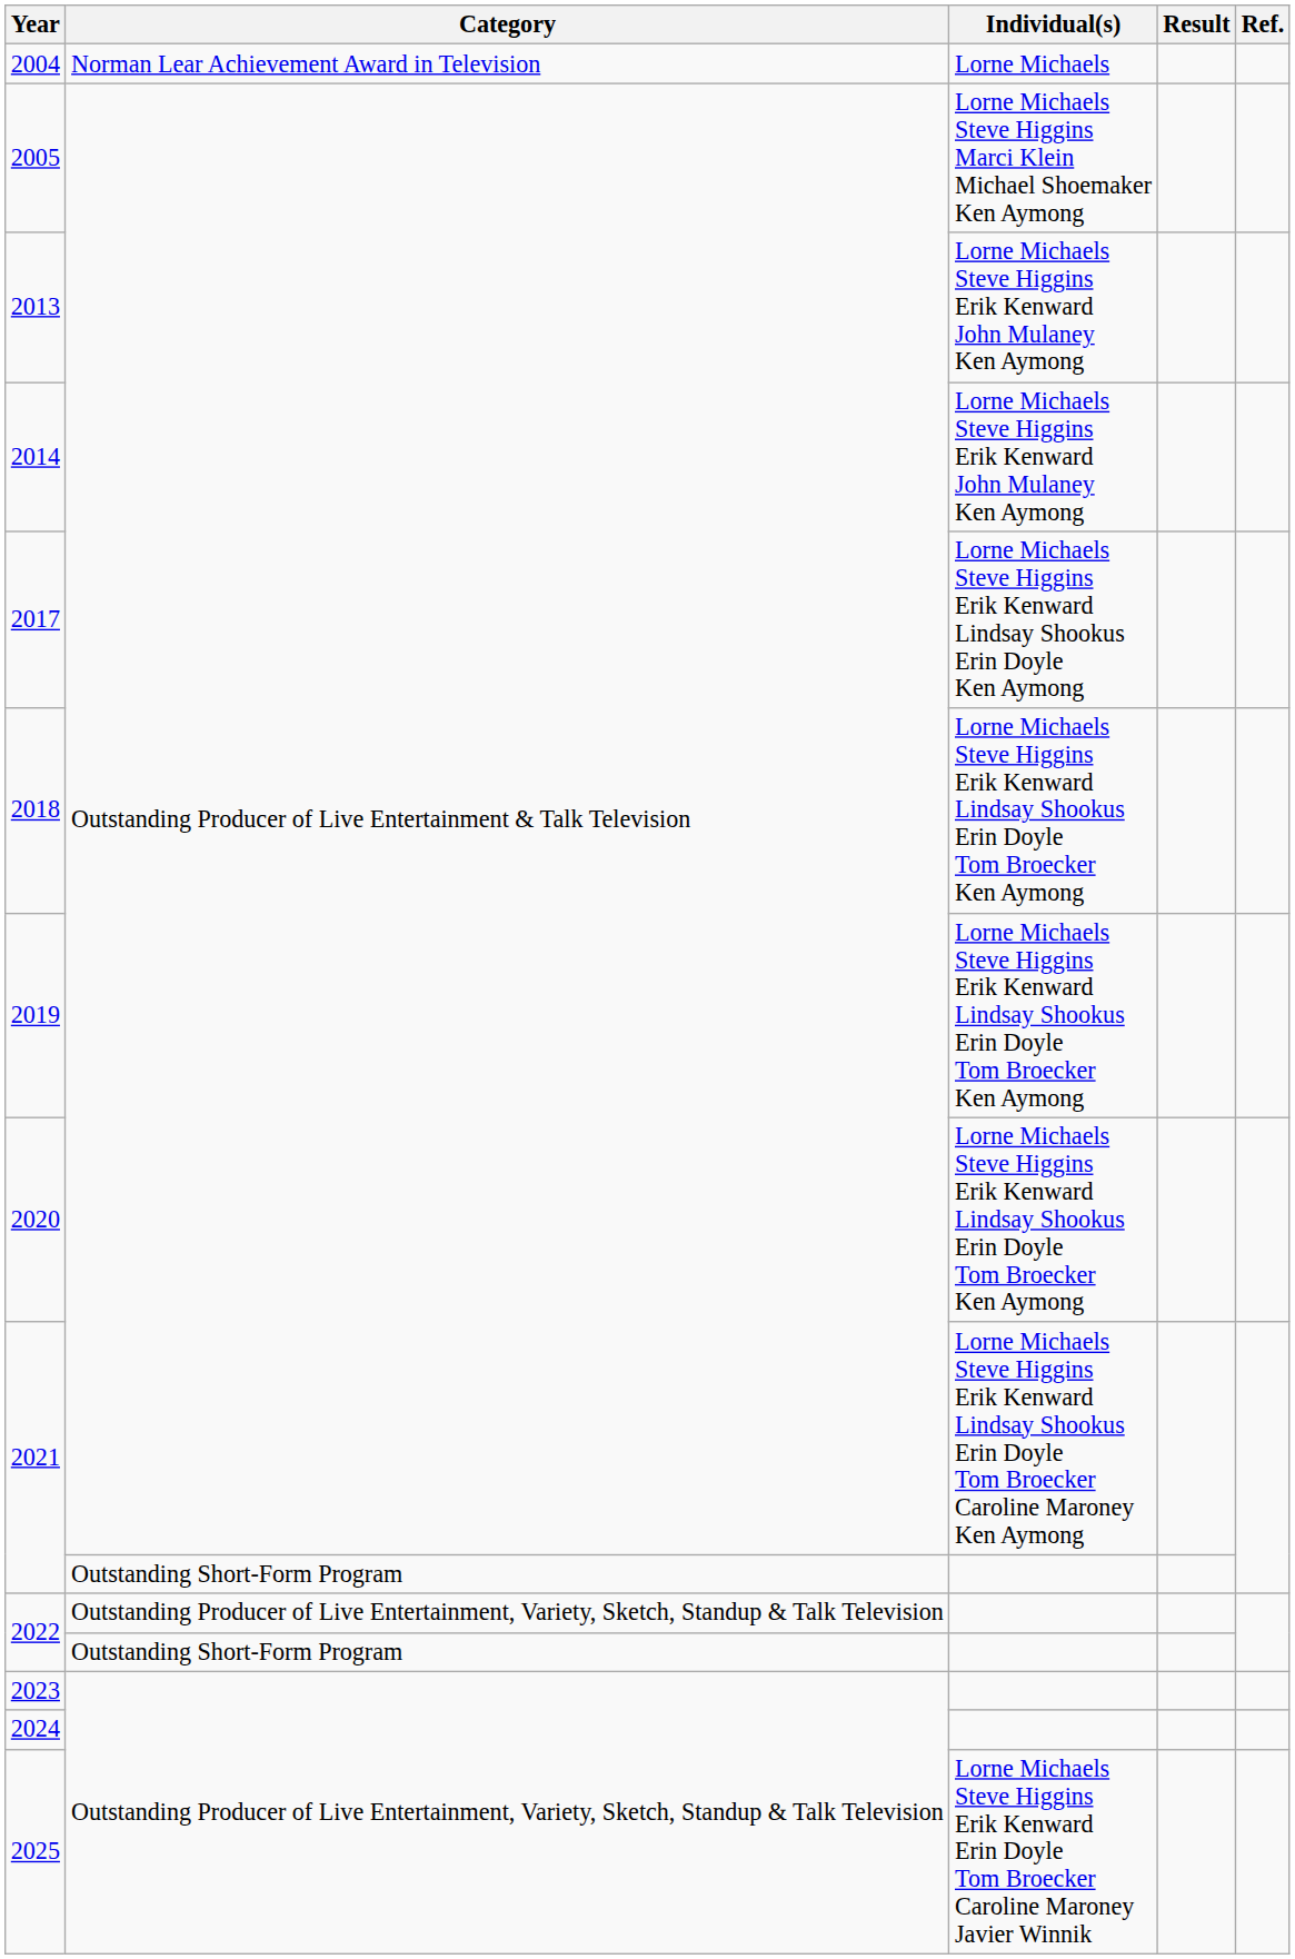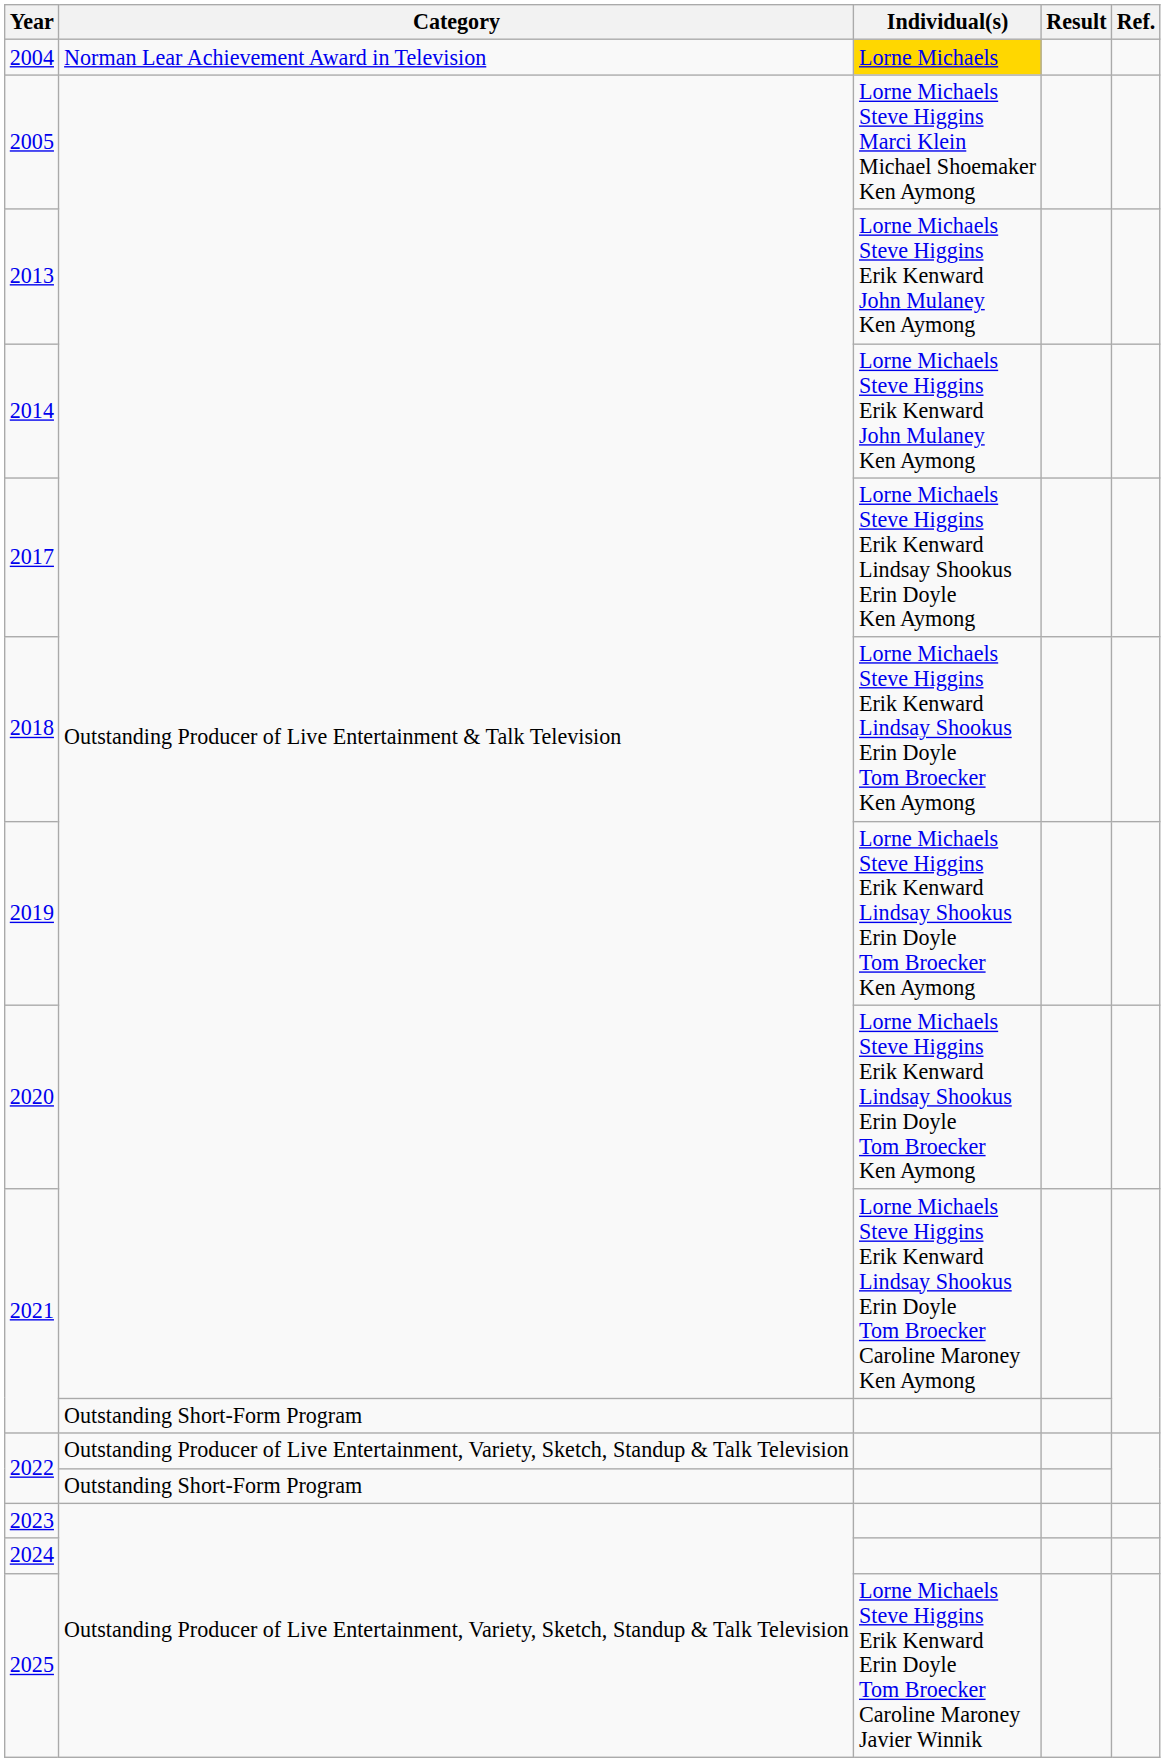2004 | Individual(s): no background -> gold background
